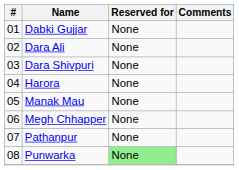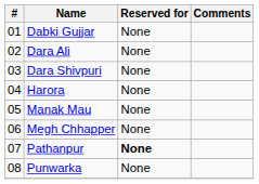Pathanpur | Reserved for: normal -> bold
Punwarka | Reserved for: lightgreen background -> no background
